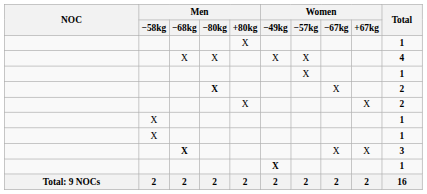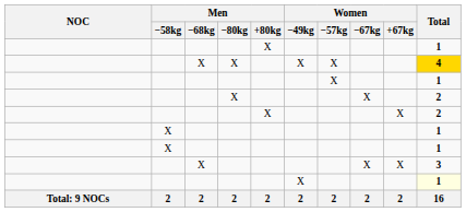row 4 | Total: no background -> gold background
row 6 | Men / −80kg: bold -> normal
row 10 | Men / −68kg: bold -> normal
row 11 | Women / −49kg: bold -> normal
row 11 | Total: no background -> lightyellow background
